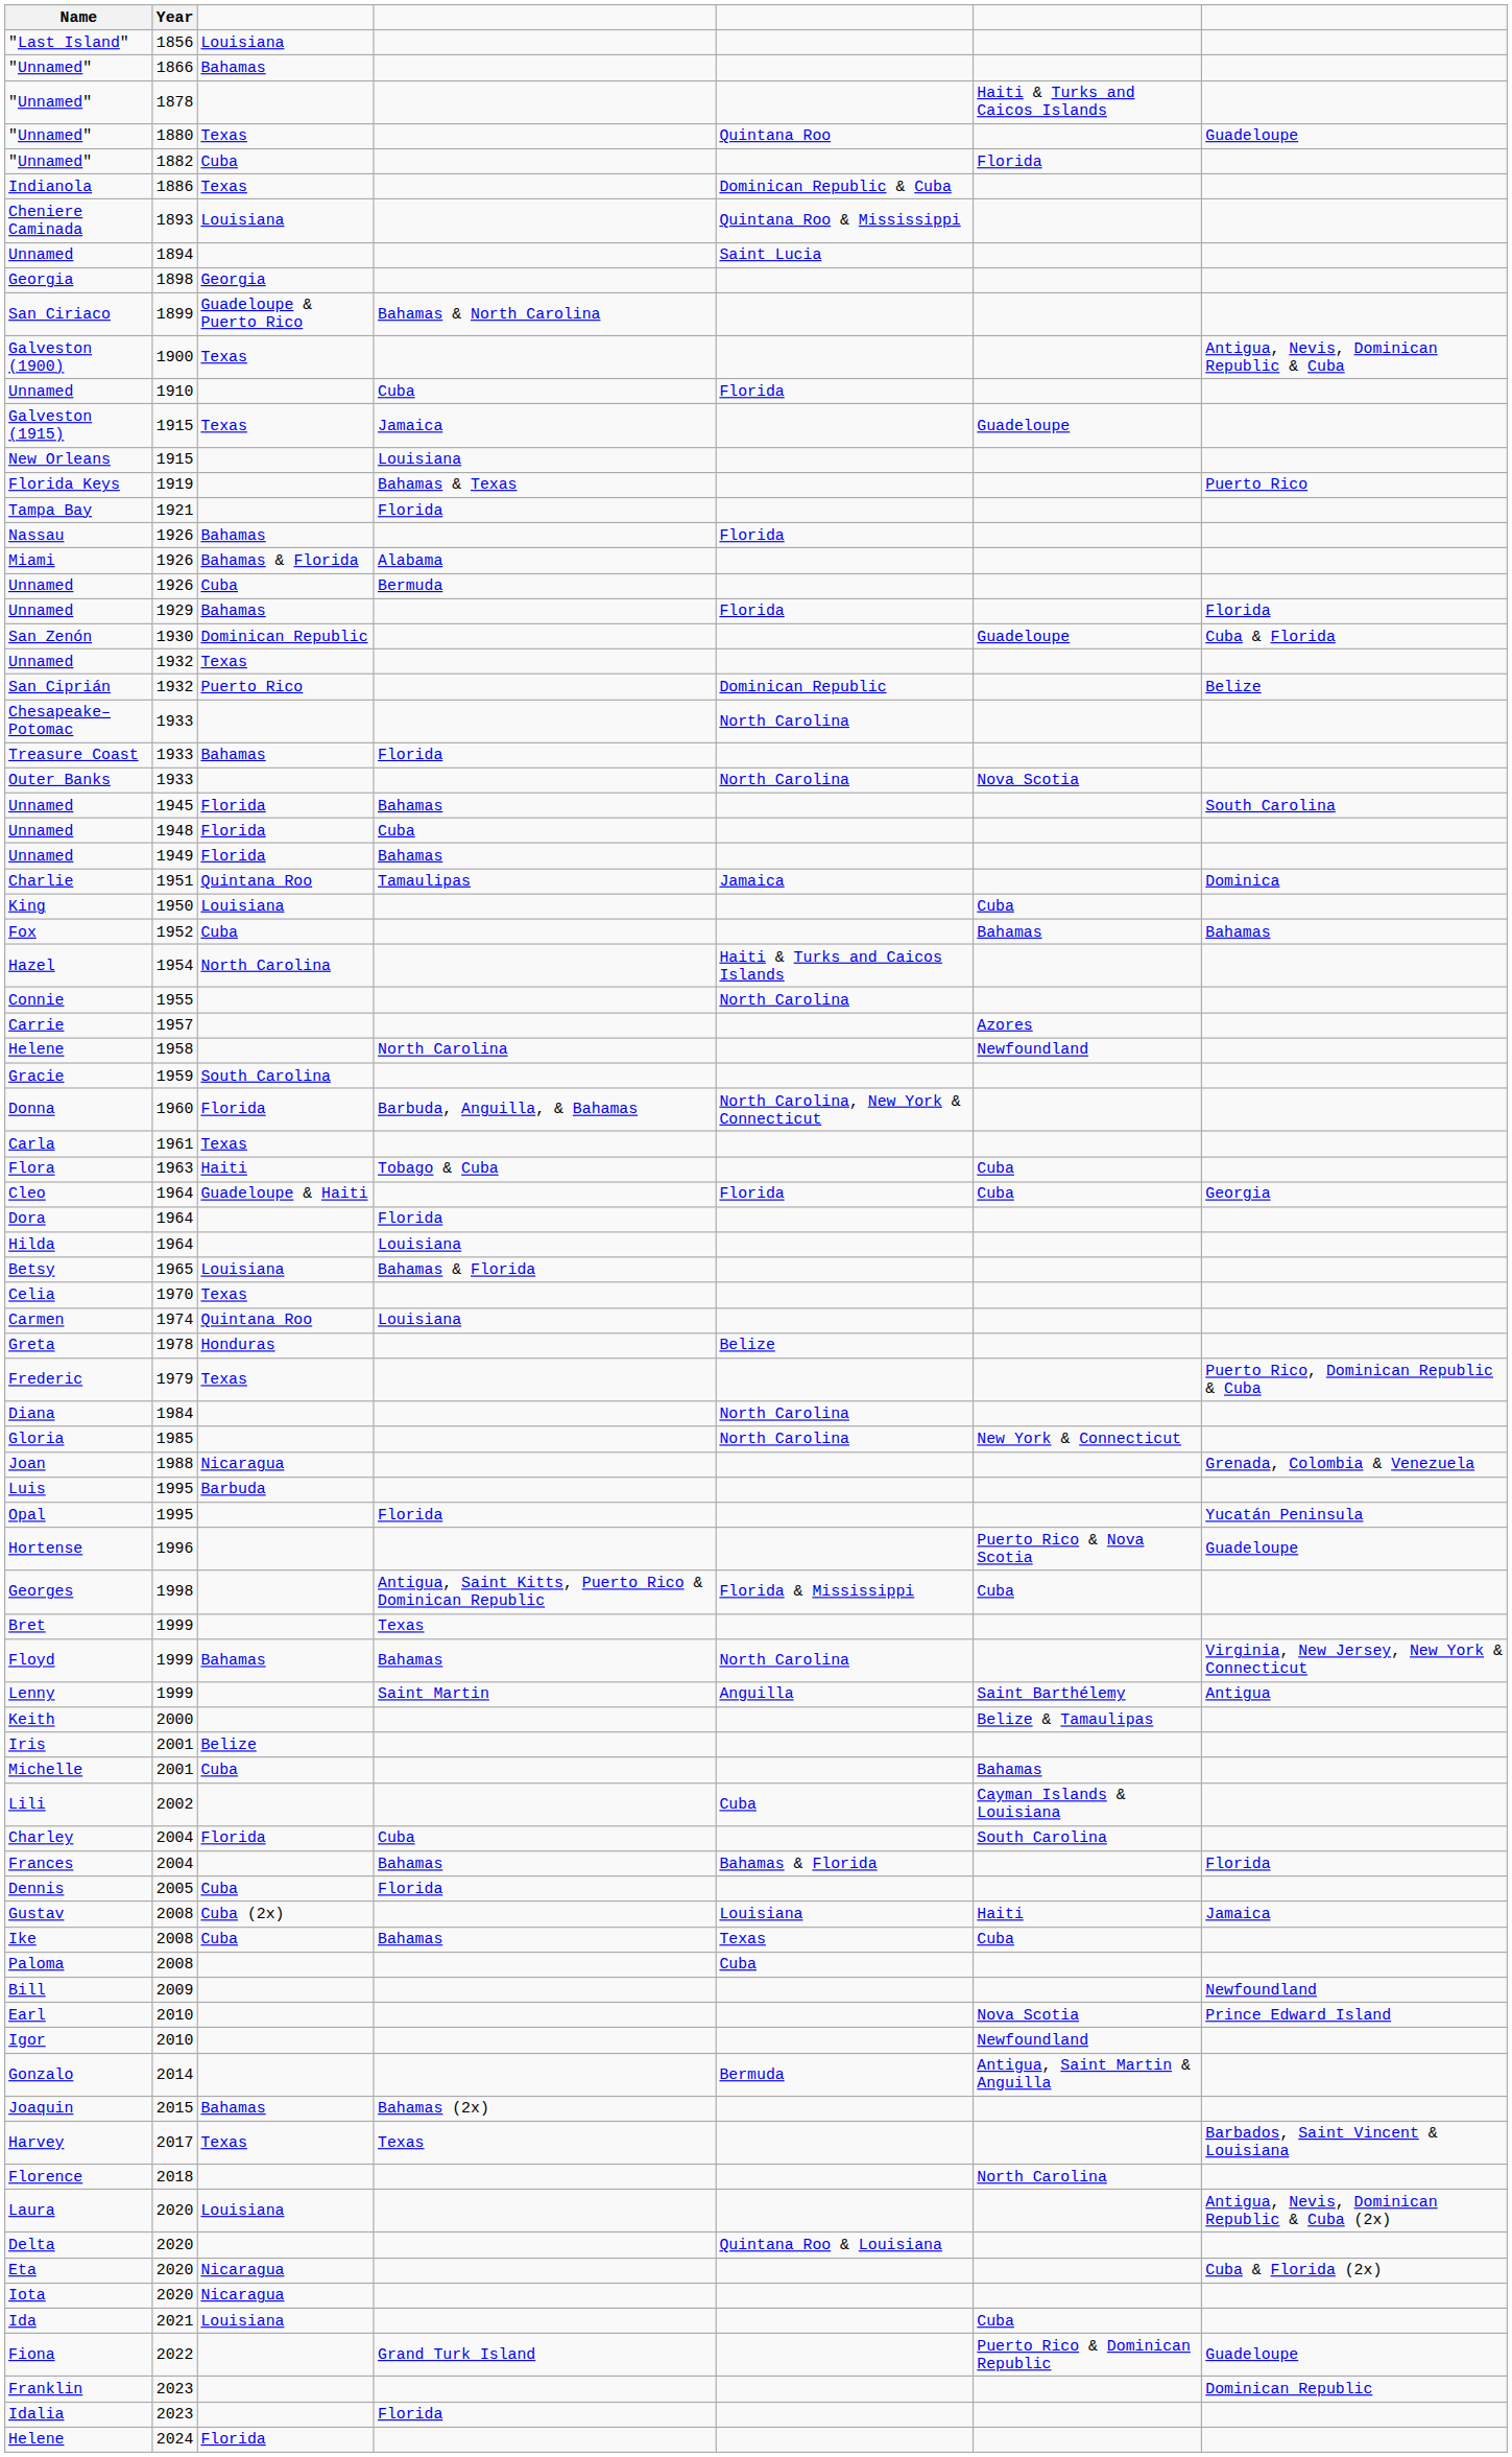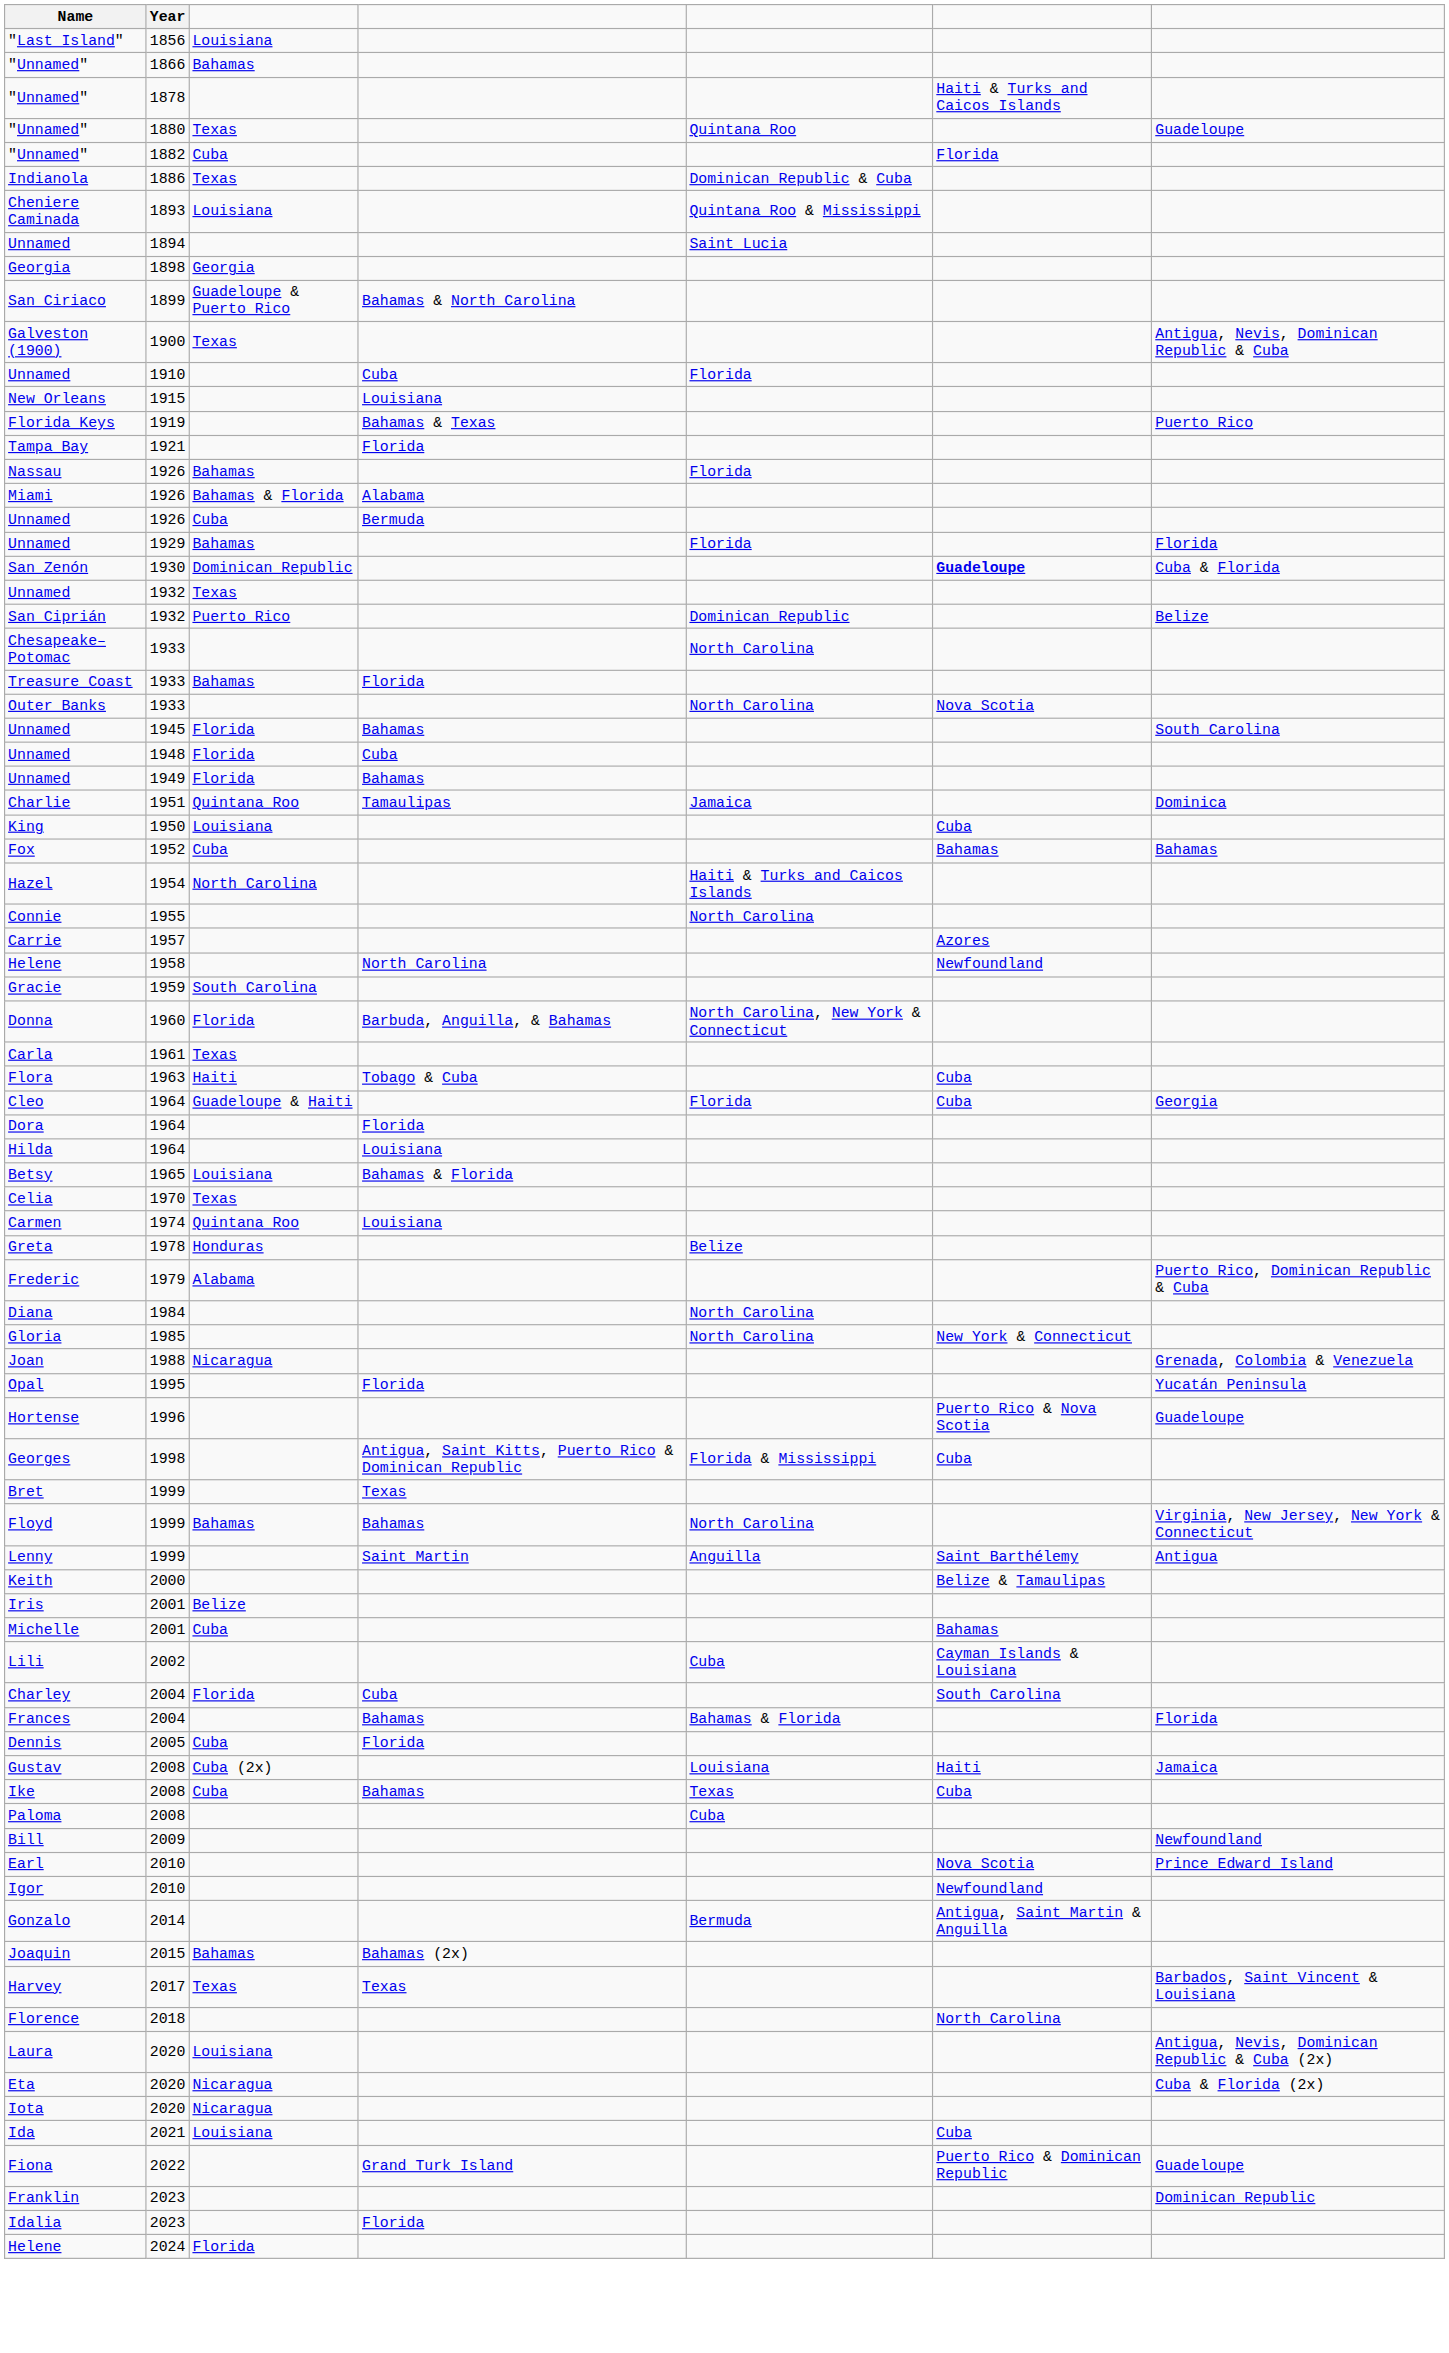- row: Galveston (1915) | 1915 | Texas | Jamaica | Guadeloupe
San Zenón | column 6: normal -> bold
Frederic | column 3: Texas -> Alabama
- row: Luis | 1995 | Barbuda
- row: Delta | 2020 | Quintana Roo & Louisiana
